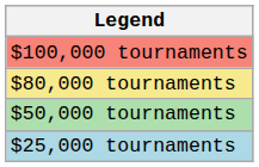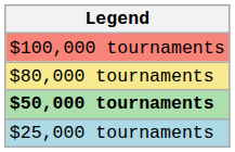row 4 | column 1: normal -> bold
